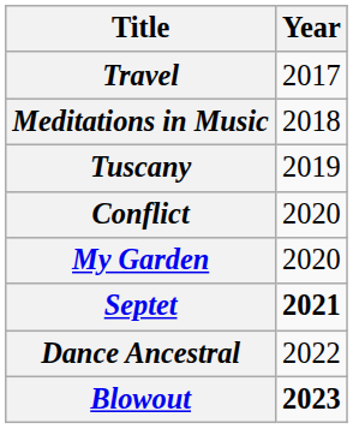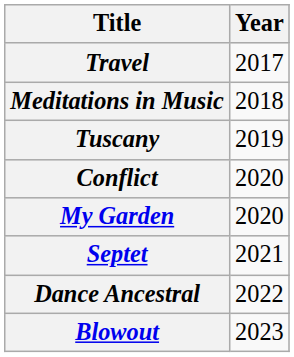Septet | Year: bold -> normal
Blowout | Year: bold -> normal
